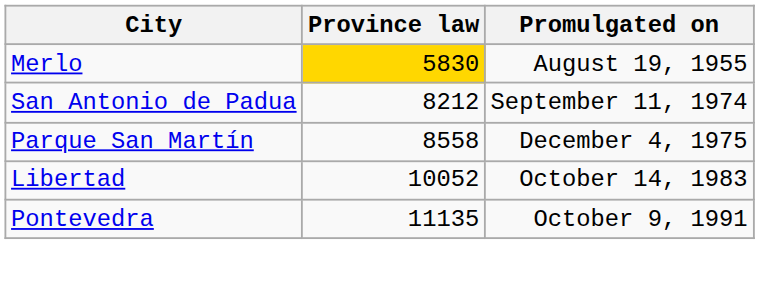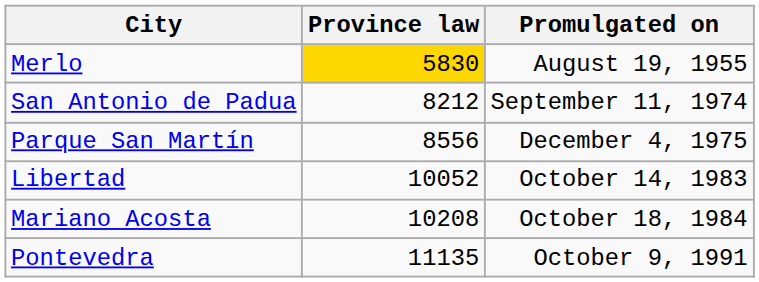Parque San Martín | Province law: 8558 -> 8556
+ row: Mariano Acosta | 10208 | October 18, 1984
